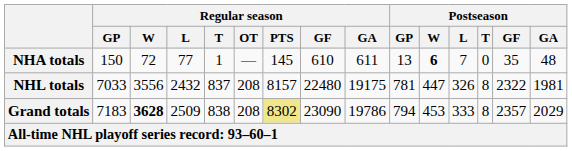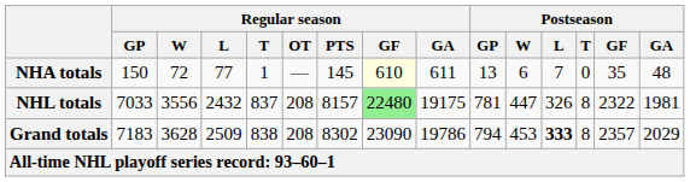row 3 | Regular season / GF: no background -> lightyellow background
row 3 | Postseason / W: bold -> normal
row 4 | Regular season / GF: no background -> lightgreen background
row 5 | Regular season / W: bold -> normal
row 5 | Regular season / PTS: khaki background -> no background
row 5 | Postseason / L: normal -> bold
